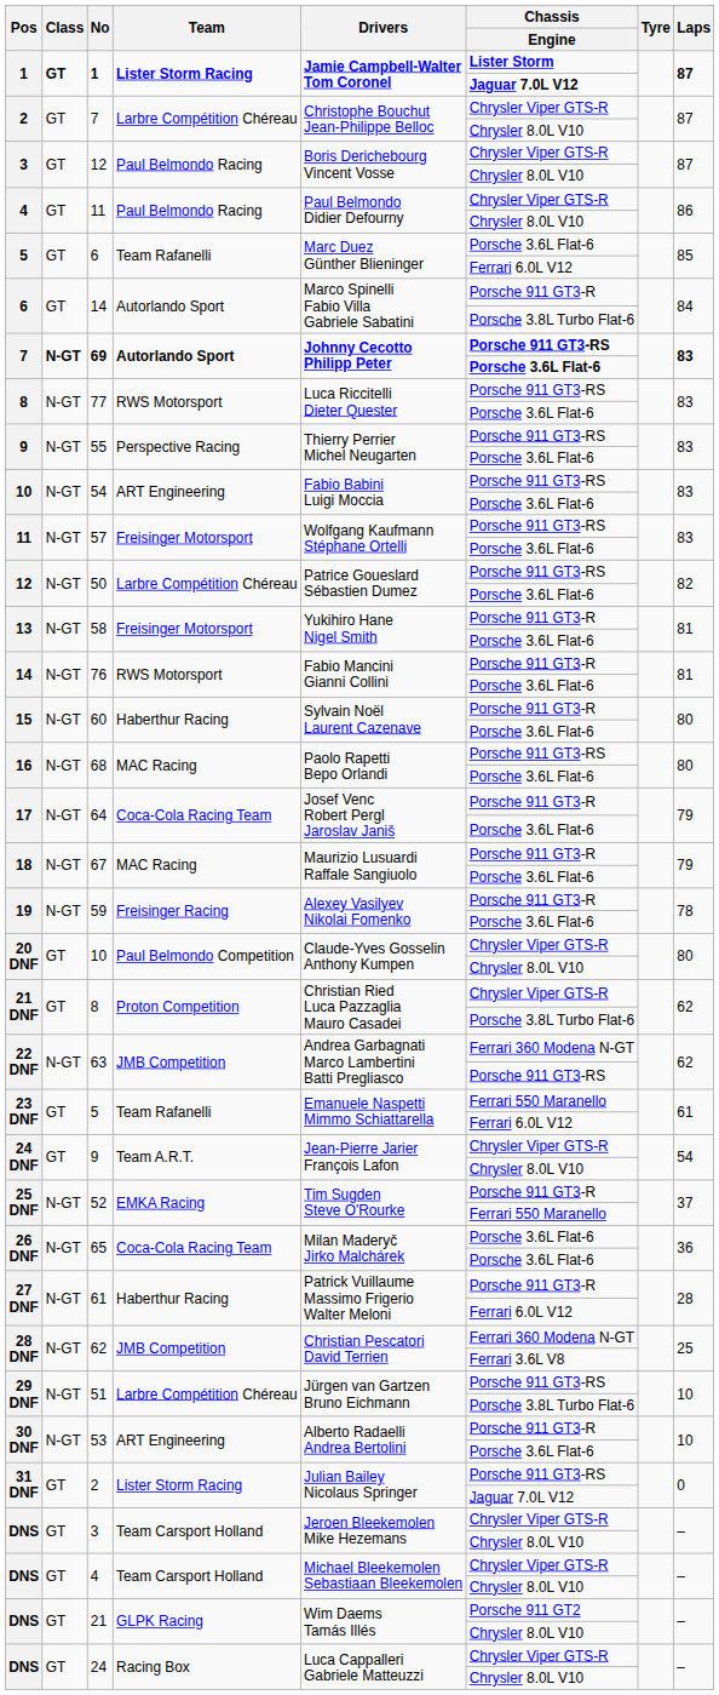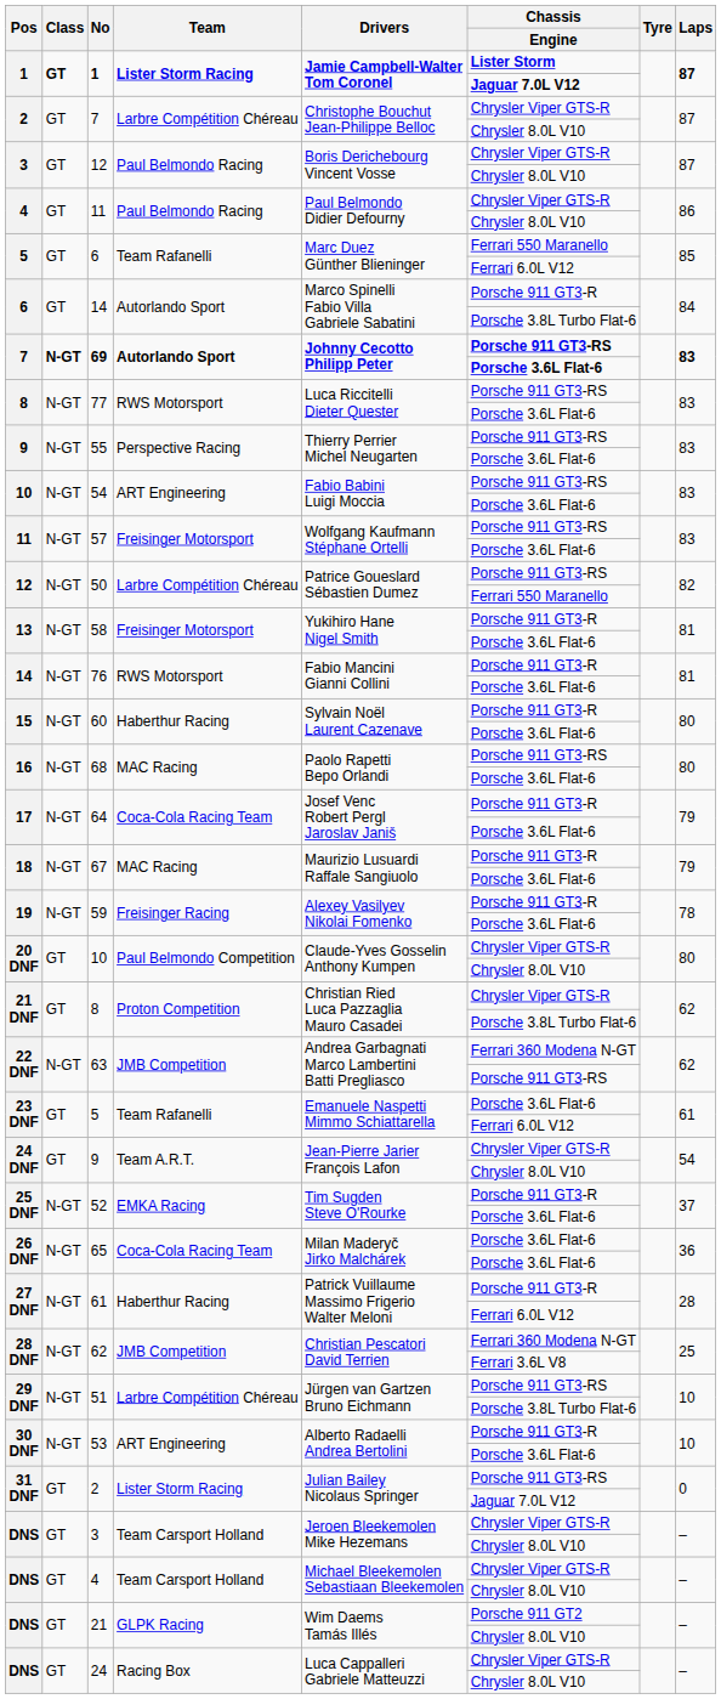row 11 | Chassis / Engine: Porsche 3.6L Flat-6 -> Ferrari 550 Maranello
row 26 | Chassis / Engine: Porsche 3.6L Flat-6 -> Ferrari 550 Maranello
row 47 | Chassis / Engine: Ferrari 550 Maranello -> Porsche 3.6L Flat-6
row 52 | Chassis / Engine: Ferrari 550 Maranello -> Porsche 3.6L Flat-6
